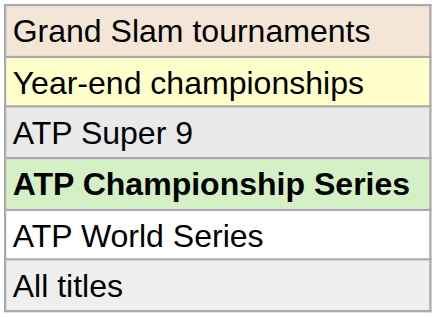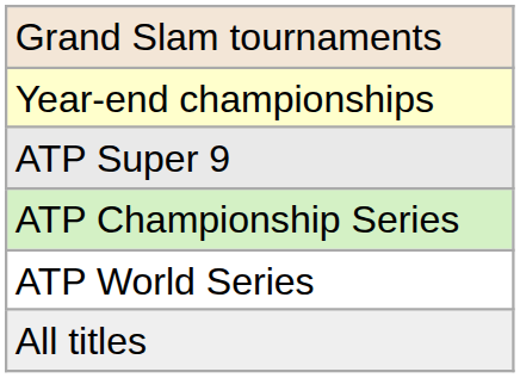row 4 | column 1: bold -> normal
